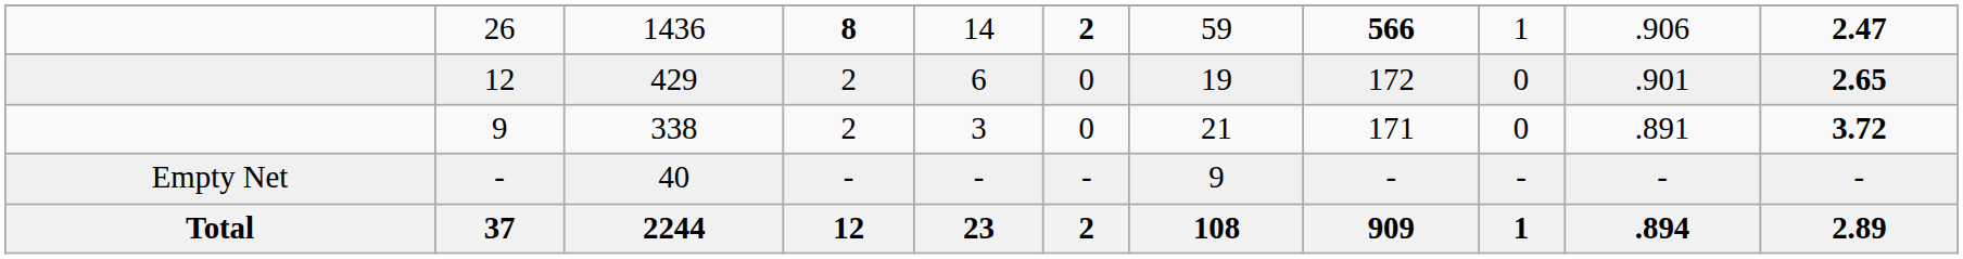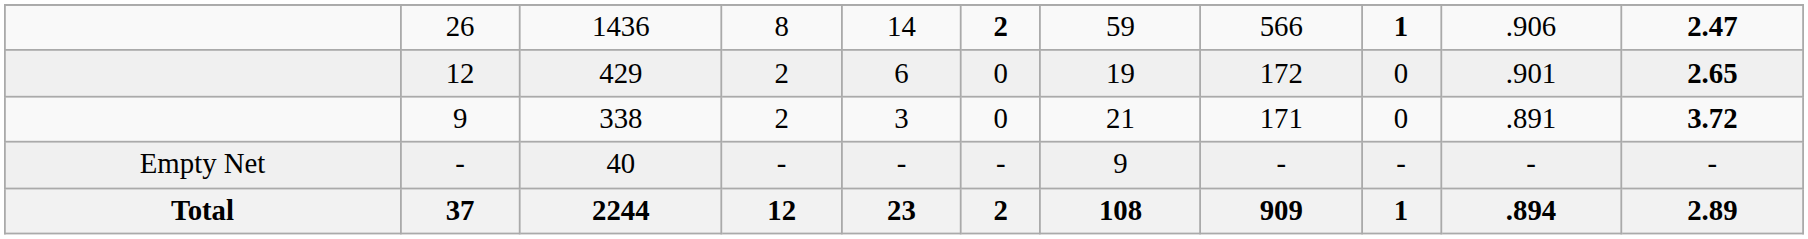26 | column 4: bold -> normal
26 | column 8: bold -> normal
26 | column 9: normal -> bold
